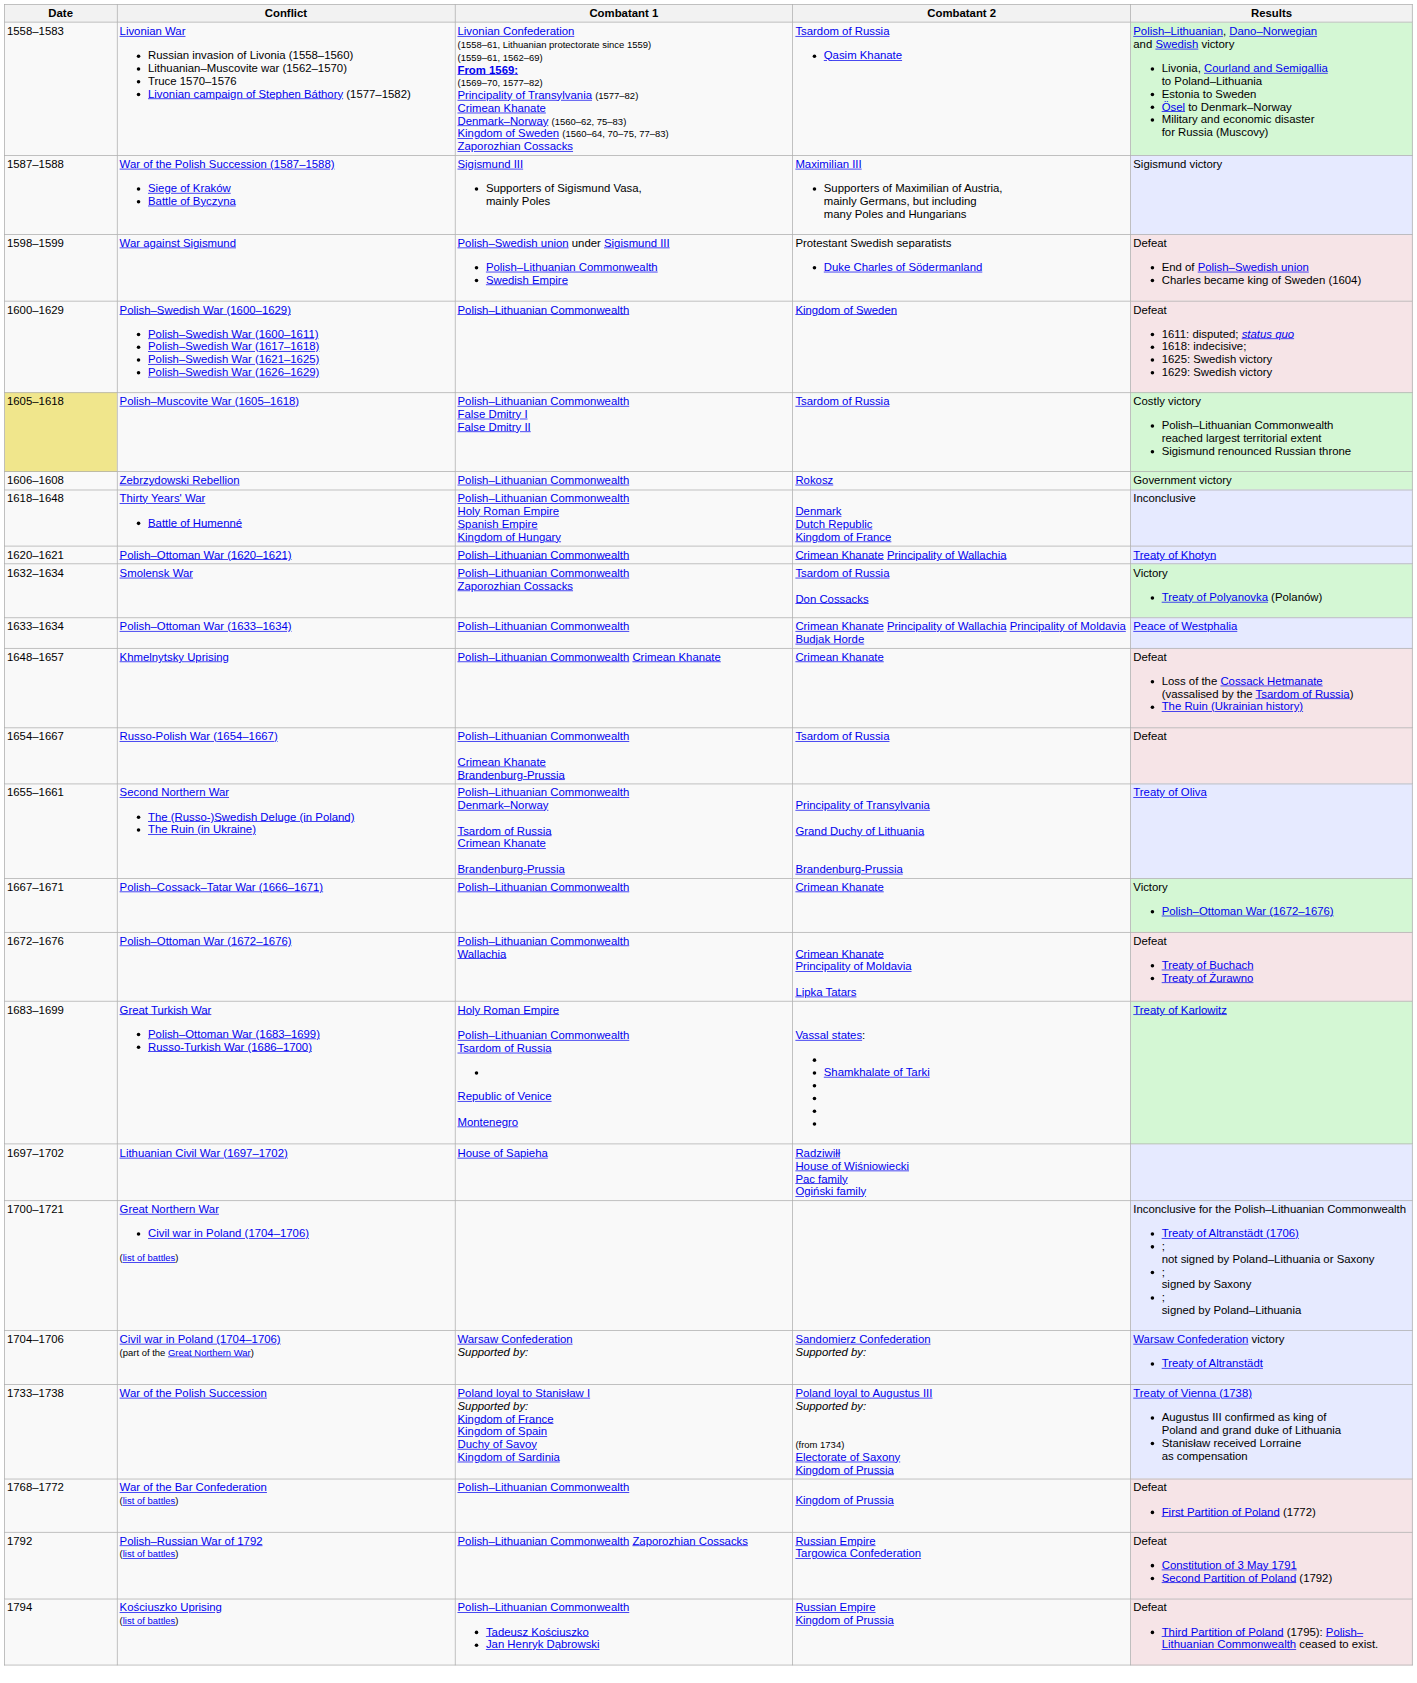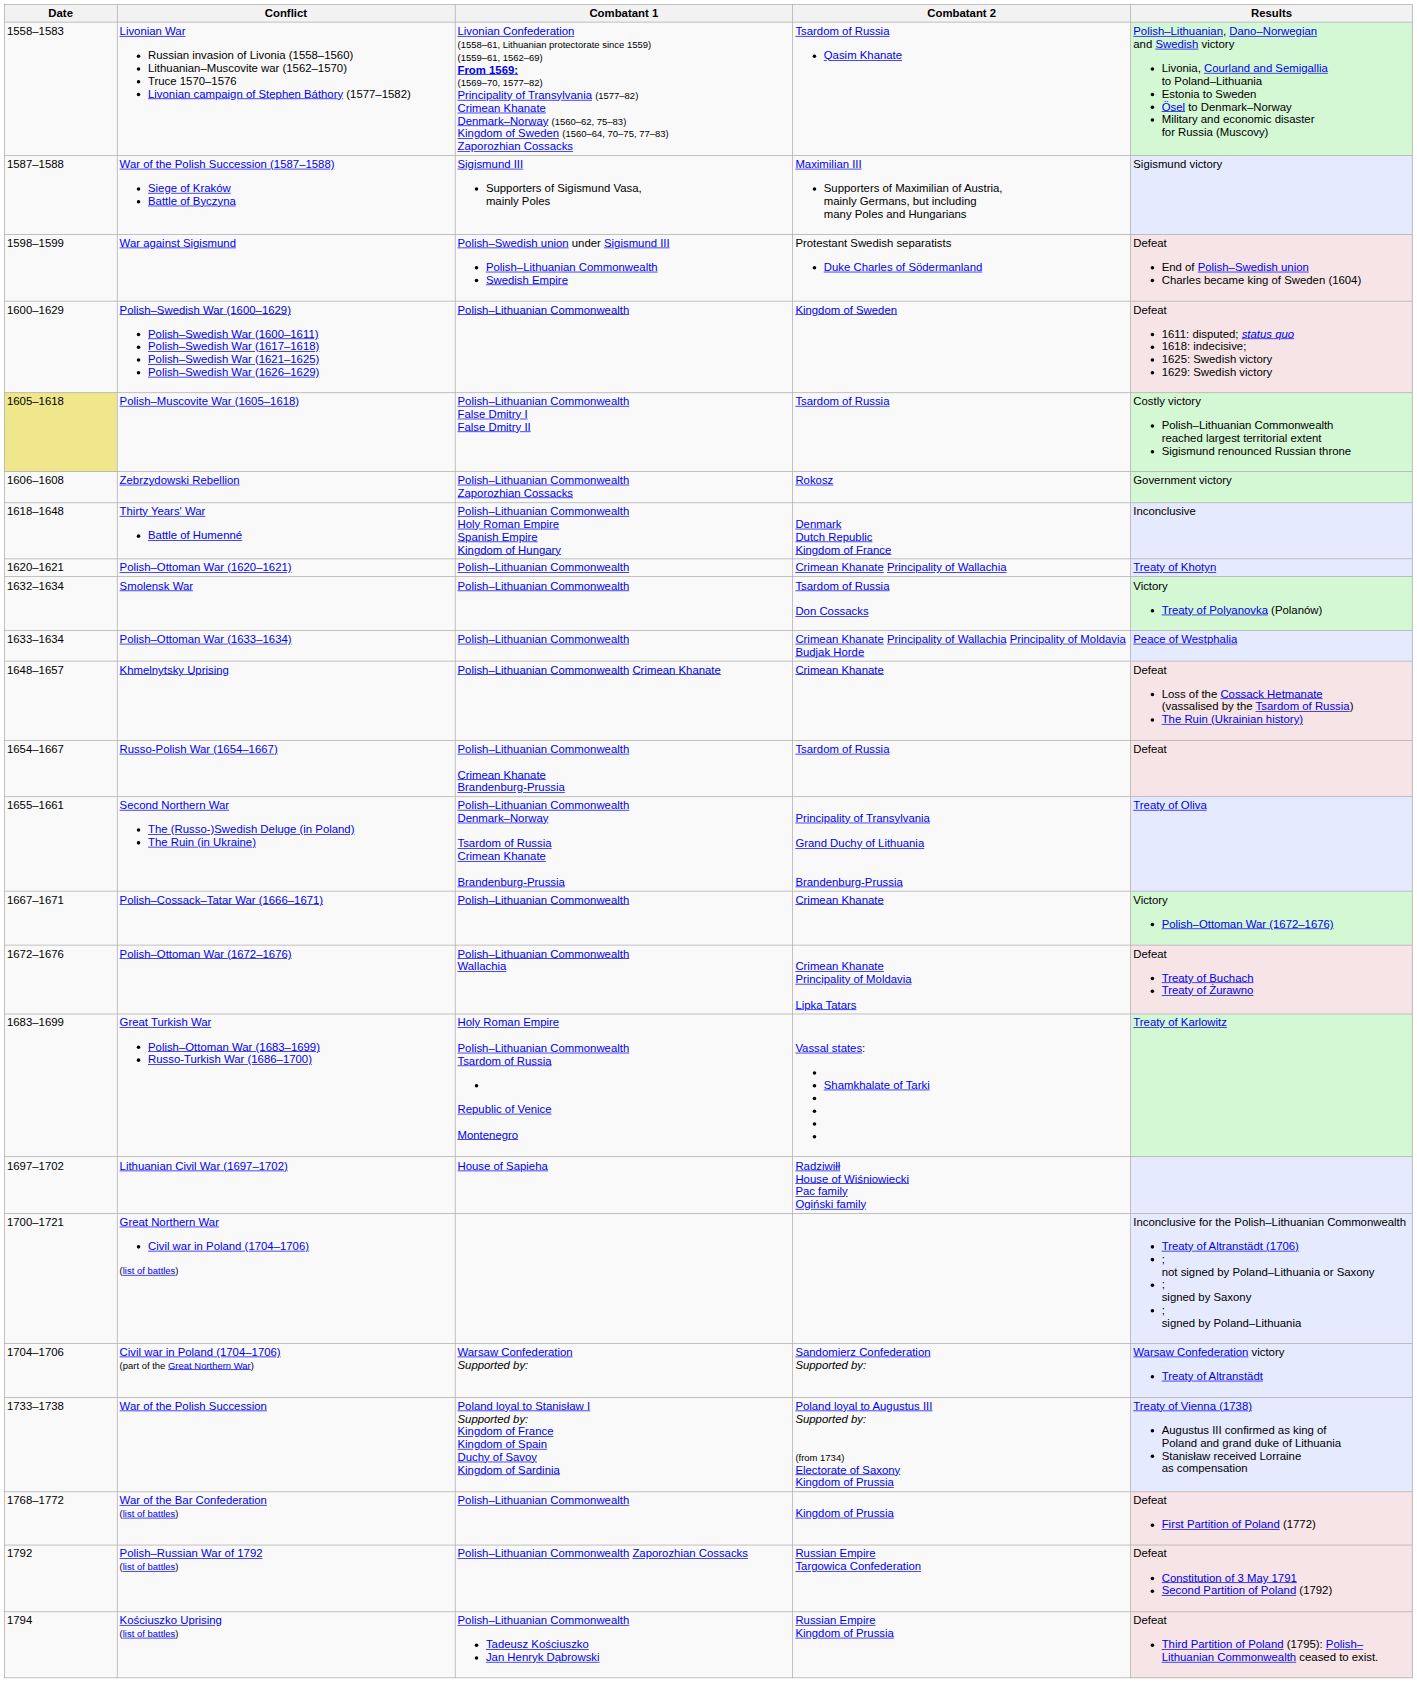Zebrzydowski Rebellion | Combatant 1: Polish–Lithuanian Commonwealth -> Polish–Lithuanian Commonwealth Zaporozhian Cossacks
Smolensk War | Combatant 1: Polish–Lithuanian Commonwealth Zaporozhian Cossacks -> Polish–Lithuanian Commonwealth
